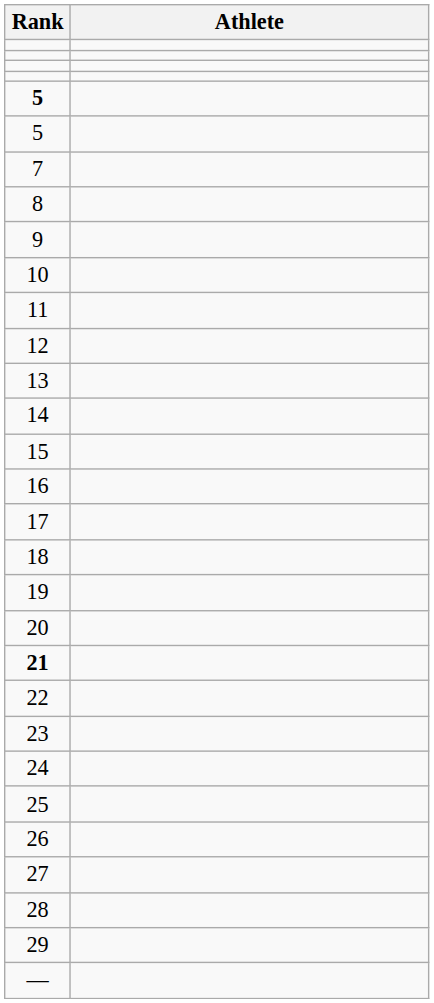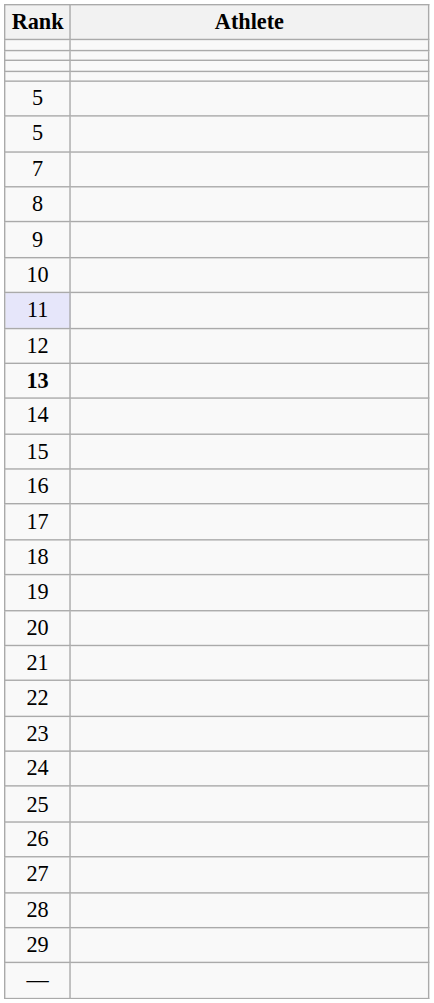row 6 | Rank: bold -> normal
row 12 | Rank: no background -> lavender background
row 14 | Rank: normal -> bold
row 22 | Rank: bold -> normal
